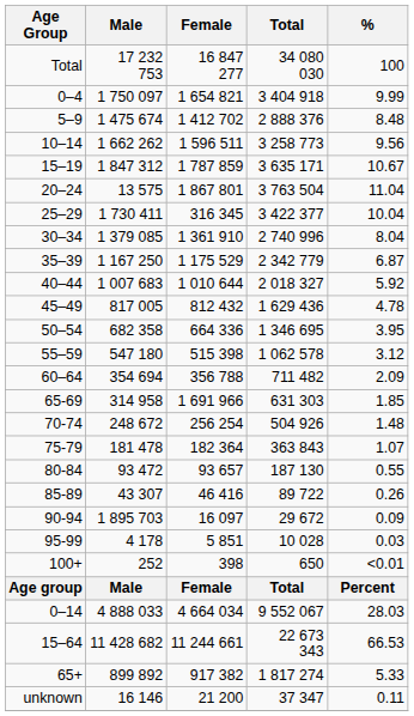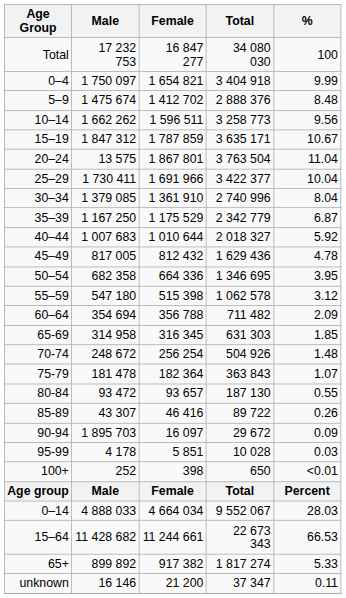25–29 | Female: 316 345 -> 1 691 966
65-69 | Female: 1 691 966 -> 316 345
